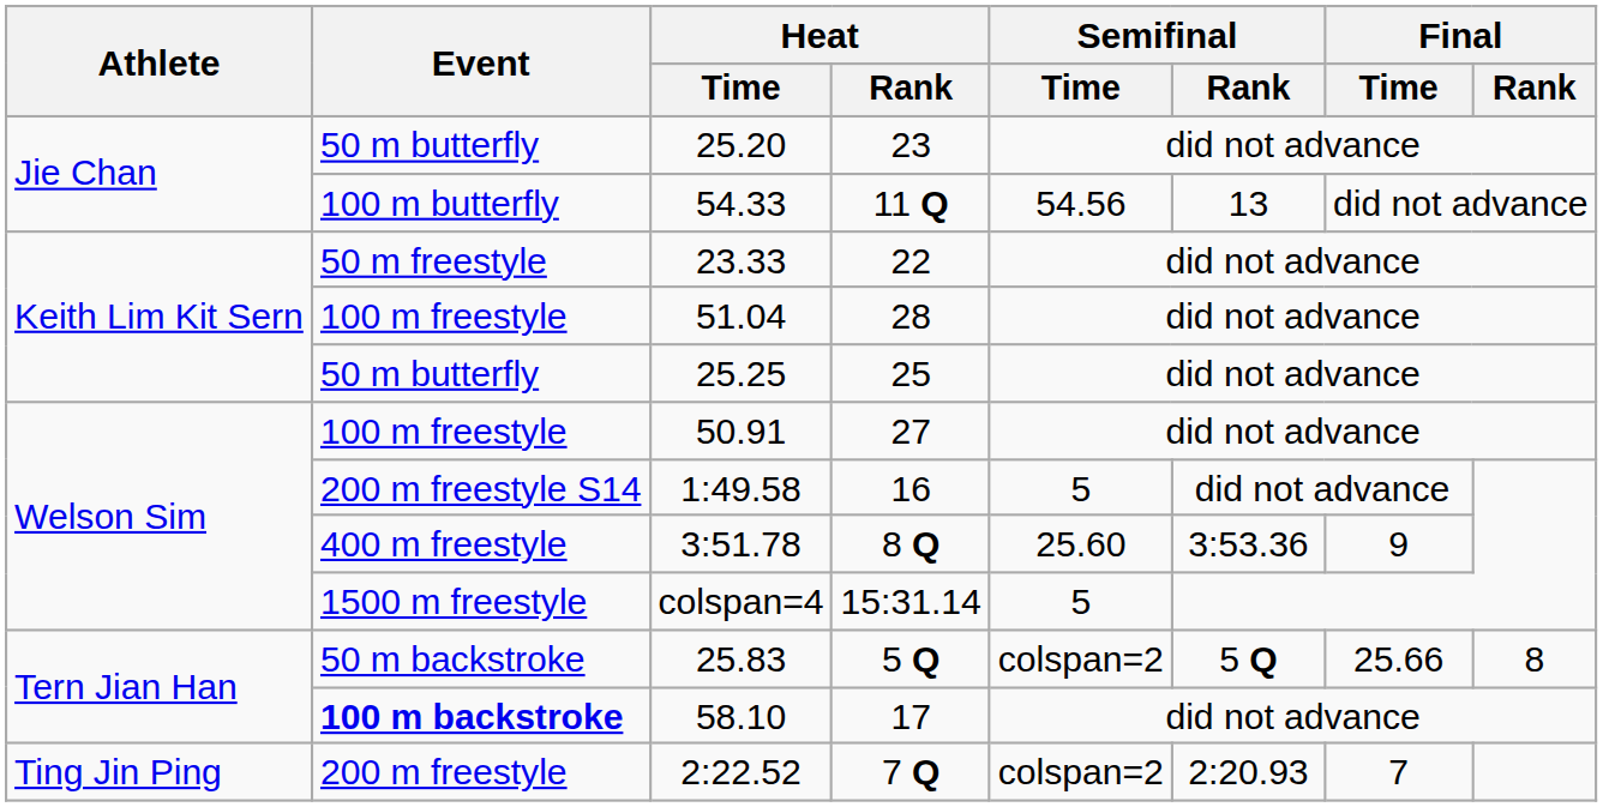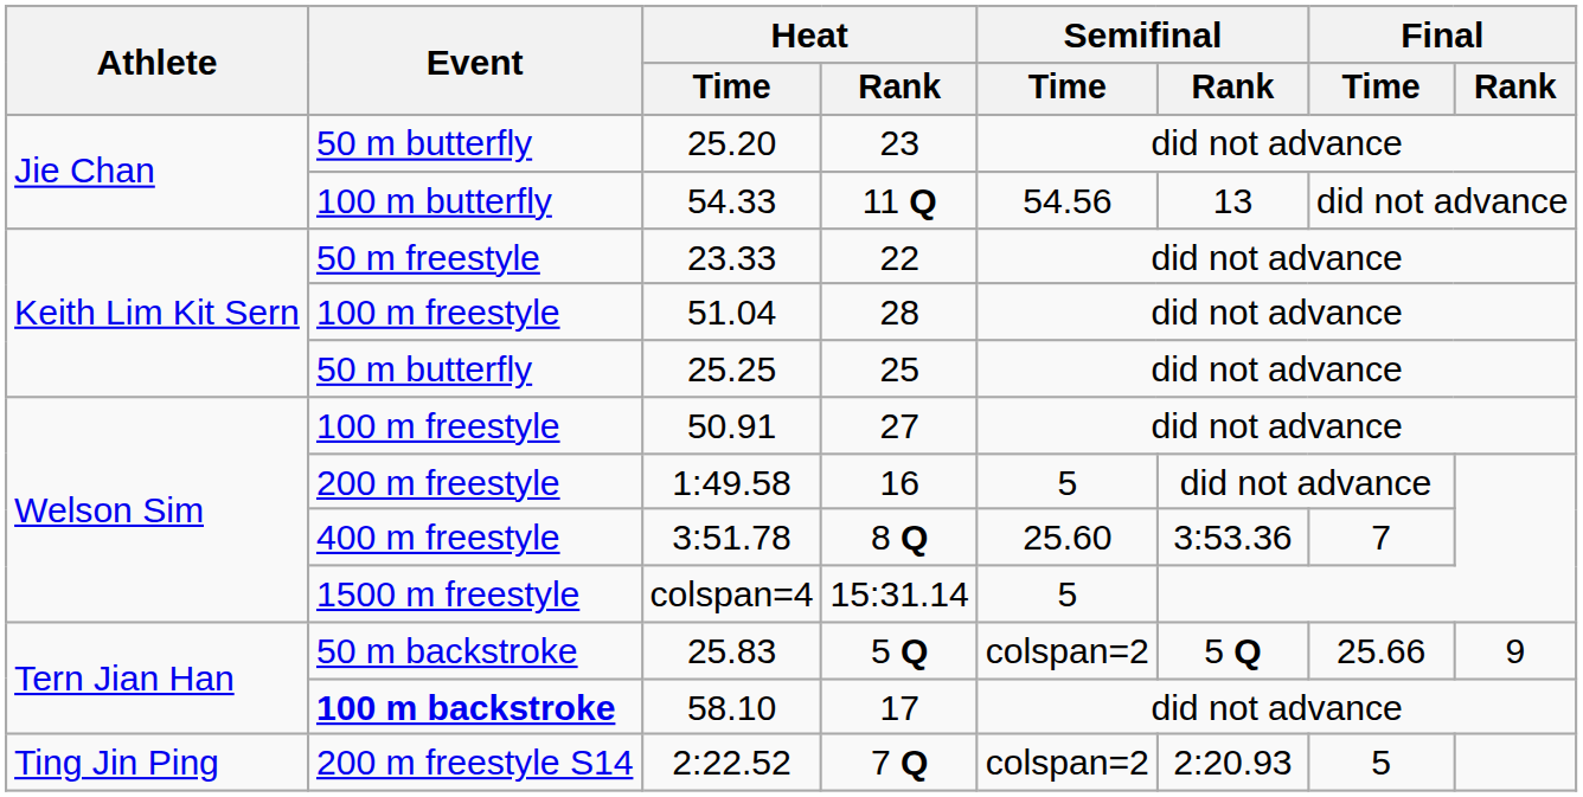1:49.58 | Event: 200 m freestyle S14 -> 200 m freestyle
3:51.78 | Final / Time: 9 -> 7
25.83 | Final / Rank: 8 -> 9
2:22.52 | Event: 200 m freestyle -> 200 m freestyle S14
2:22.52 | Final / Time: 7 -> 5
